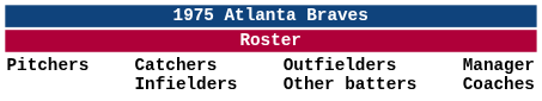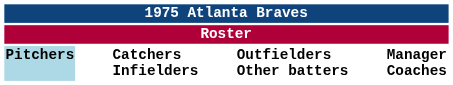Pitchers | column 1: no background -> lightblue background
